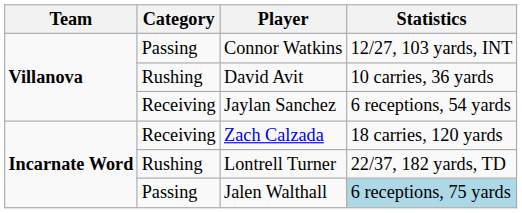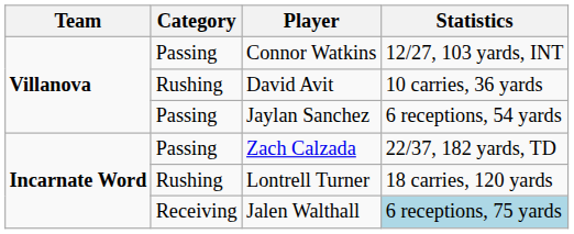Jaylan Sanchez | Category: Receiving -> Passing
Zach Calzada | Category: Receiving -> Passing
Zach Calzada | Statistics: 18 carries, 120 yards -> 22/37, 182 yards, TD
Lontrell Turner | Statistics: 22/37, 182 yards, TD -> 18 carries, 120 yards
Jalen Walthall | Category: Passing -> Receiving
